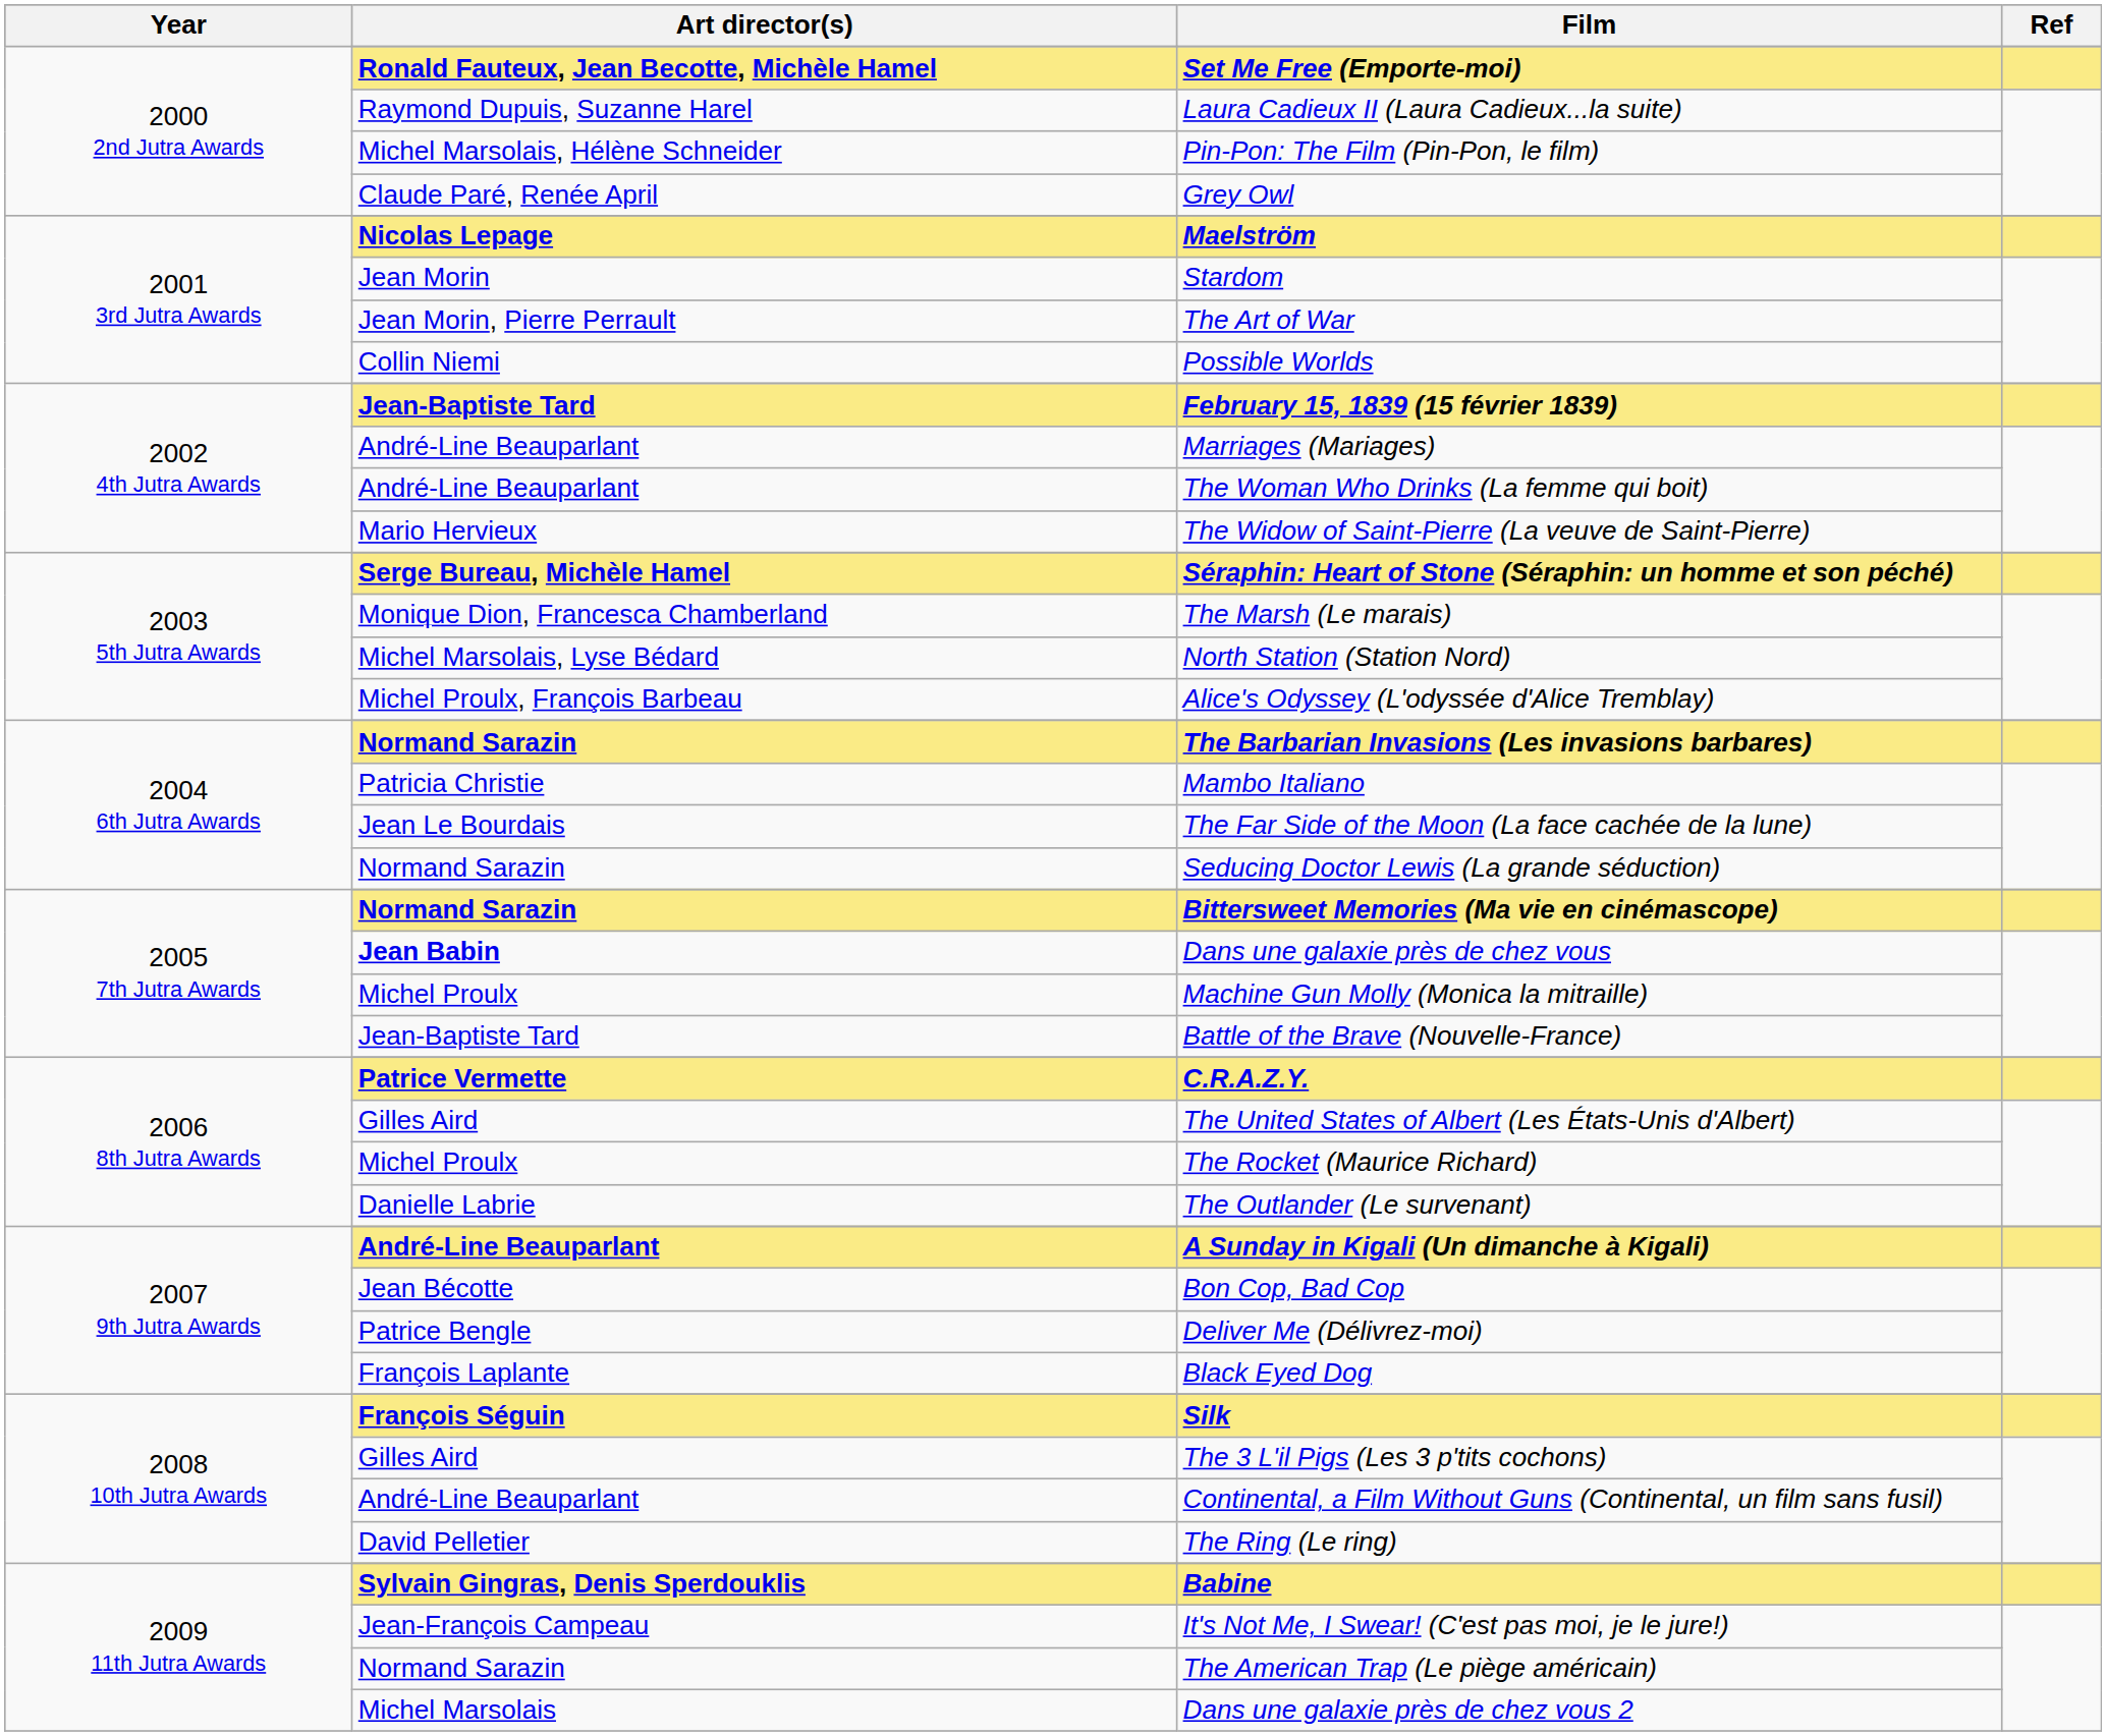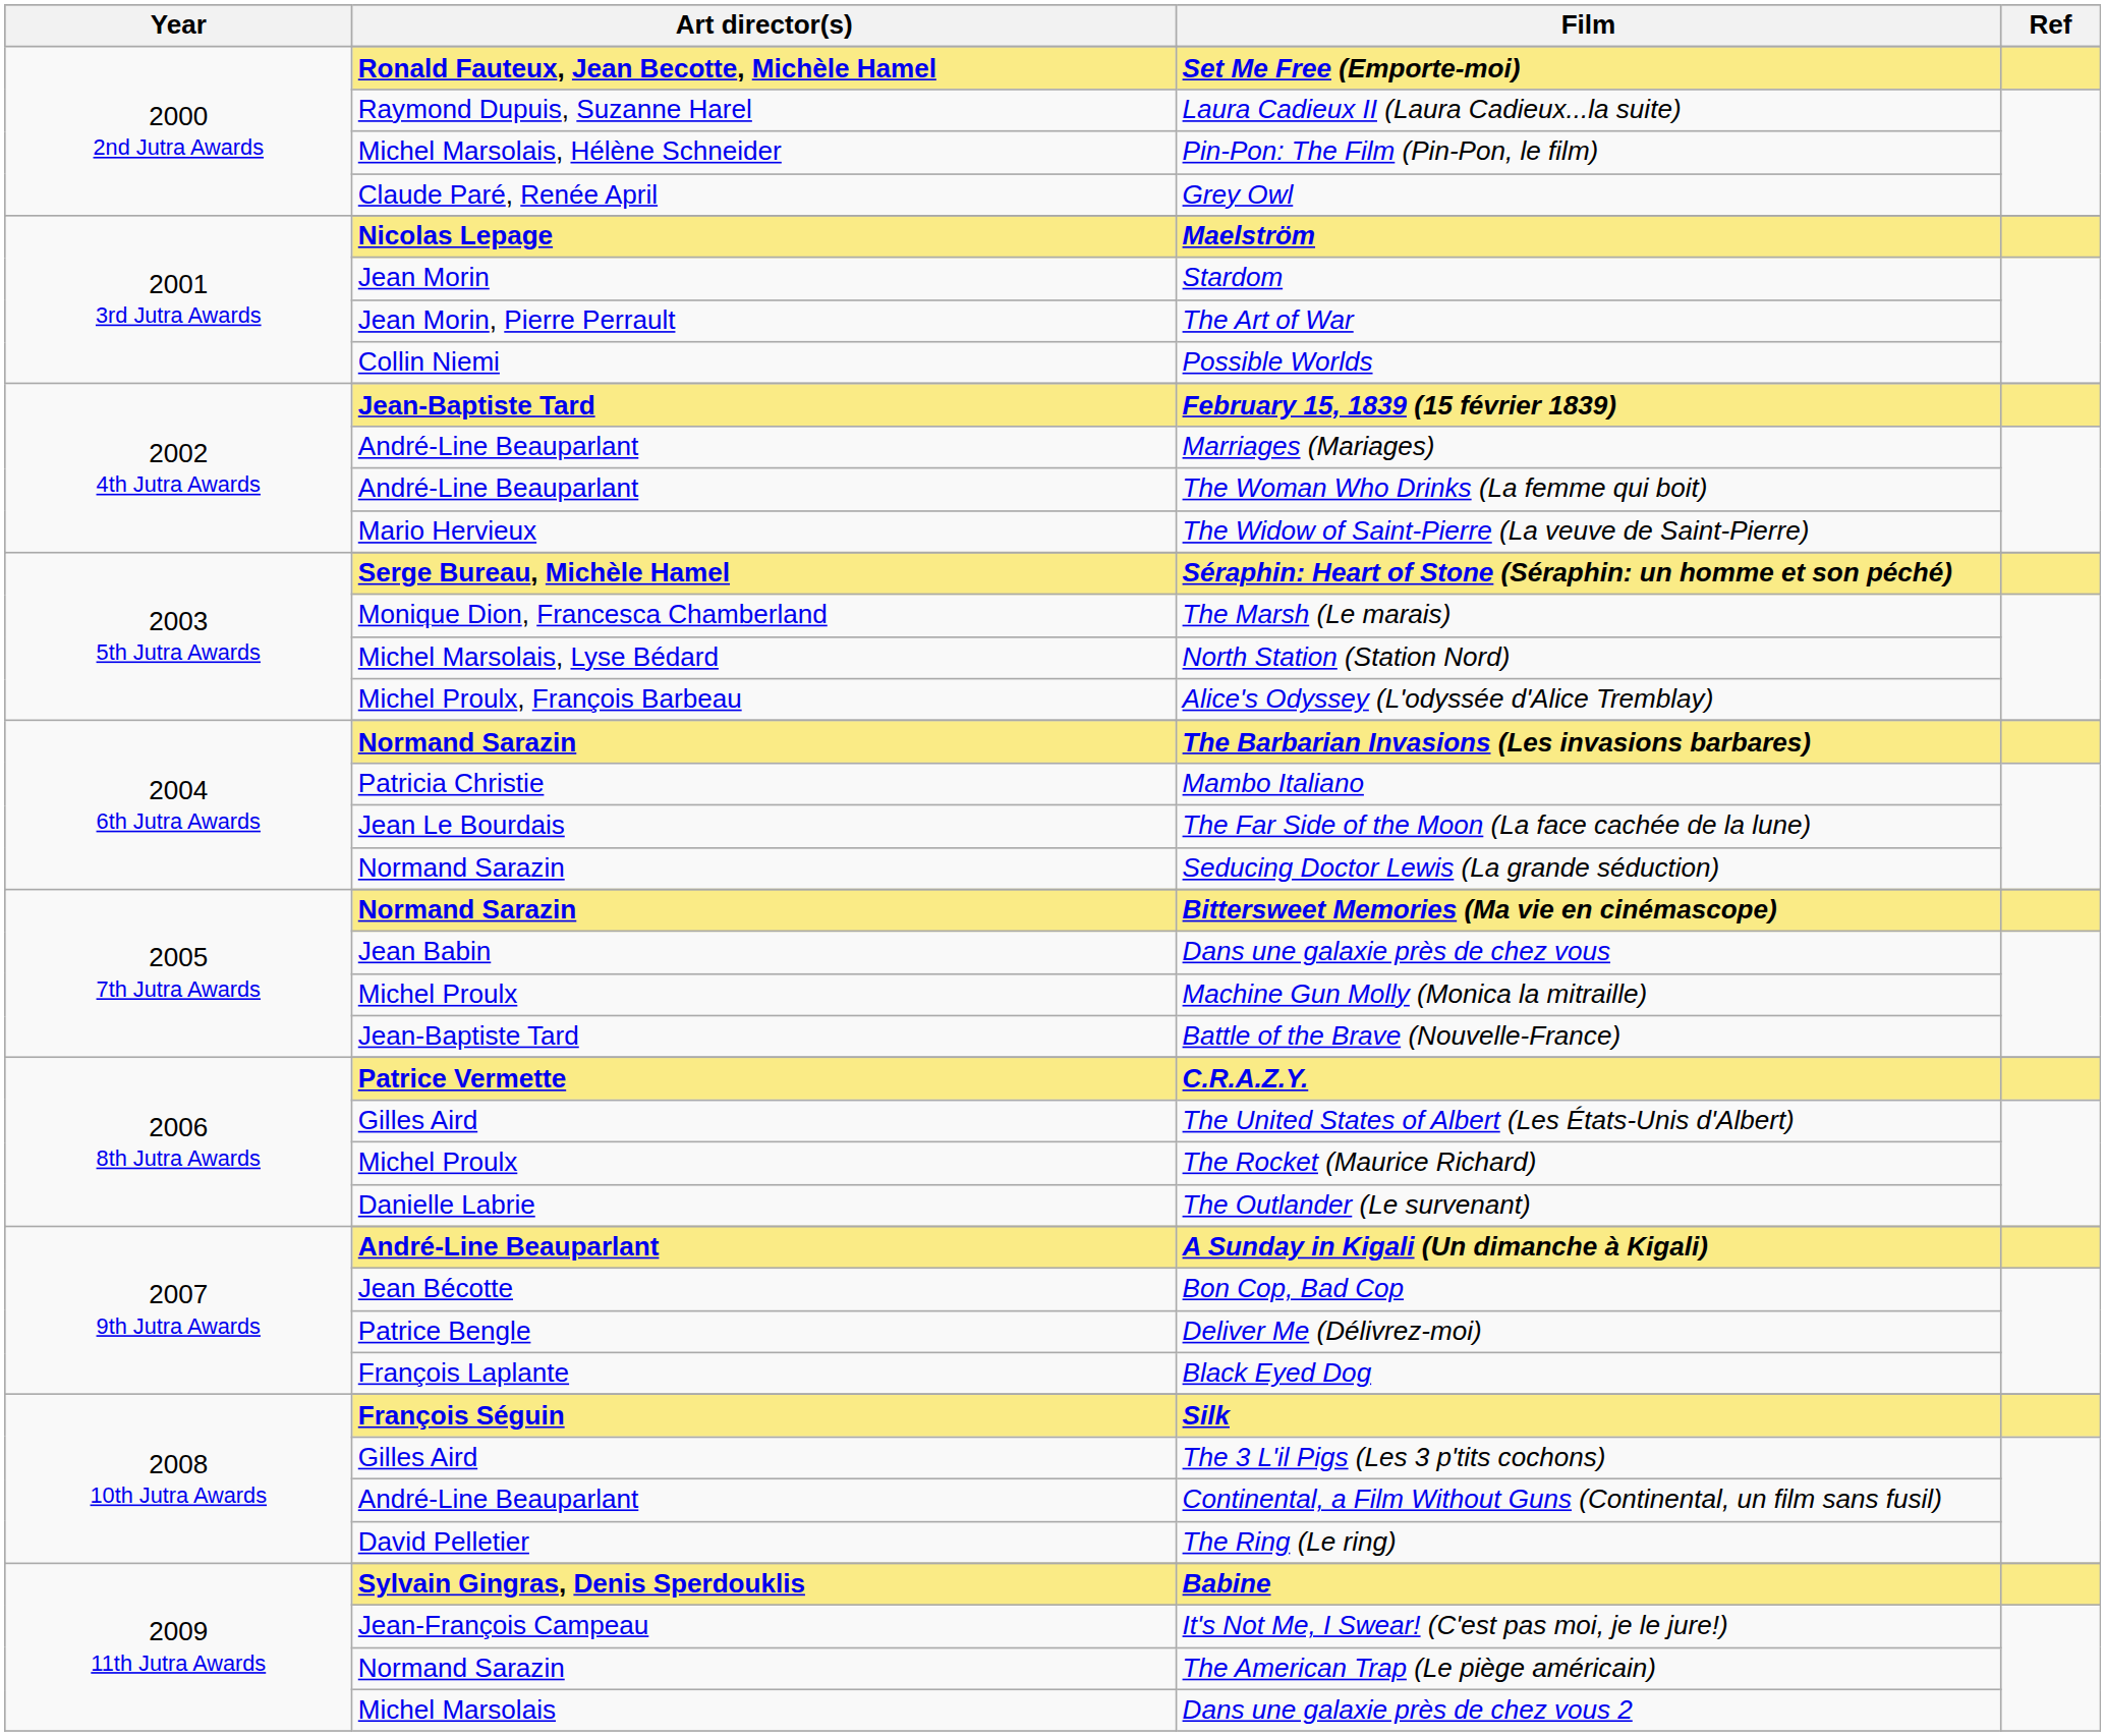Dans une galaxie près de chez vous | Art director(s): bold -> normal
